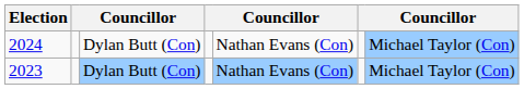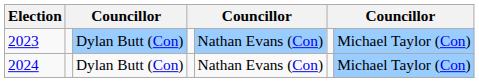rows swapped: 2023 <-> 2024
